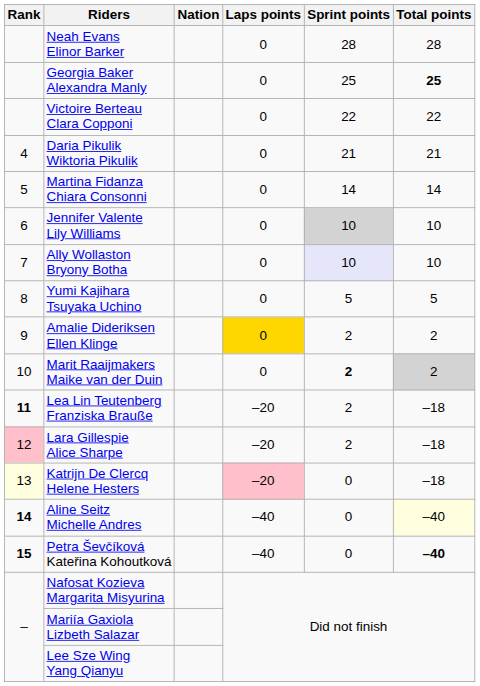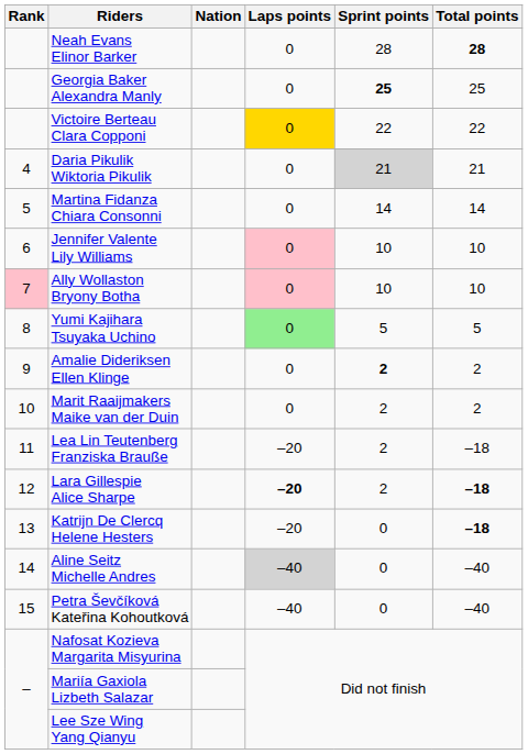Neah Evans Elinor Barker | Total points: normal -> bold
Georgia Baker Alexandra Manly | Sprint points: normal -> bold
Georgia Baker Alexandra Manly | Total points: bold -> normal
Victoire Berteau Clara Copponi | Laps points: no background -> gold background
Daria Pikulik Wiktoria Pikulik | Sprint points: no background -> lightgrey background
Jennifer Valente Lily Williams | Laps points: no background -> pink background
Jennifer Valente Lily Williams | Sprint points: lightgrey background -> no background
Ally Wollaston Bryony Botha | Rank: no background -> pink background
Ally Wollaston Bryony Botha | Laps points: no background -> pink background
Ally Wollaston Bryony Botha | Sprint points: lavender background -> no background
Yumi Kajihara Tsuyaka Uchino | Laps points: no background -> lightgreen background
Amalie Dideriksen Ellen Klinge | Laps points: gold background -> no background
Amalie Dideriksen Ellen Klinge | Sprint points: normal -> bold
Marit Raaijmakers Maike van der Duin | Sprint points: bold -> normal
Marit Raaijmakers Maike van der Duin | Total points: lightgrey background -> no background
Lea Lin Teutenberg Franziska Brauße | Rank: bold -> normal
Lara Gillespie Alice Sharpe | Rank: pink background -> no background
Lara Gillespie Alice Sharpe | Laps points: normal -> bold
Lara Gillespie Alice Sharpe | Total points: normal -> bold
Katrijn De Clercq Helene Hesters | Rank: lightyellow background -> no background
Katrijn De Clercq Helene Hesters | Laps points: pink background -> no background
Katrijn De Clercq Helene Hesters | Total points: normal -> bold
Aline Seitz Michelle Andres | Rank: bold -> normal
Aline Seitz Michelle Andres | Laps points: no background -> lightgrey background
Aline Seitz Michelle Andres | Total points: lightyellow background -> no background
Petra Ševčíková Kateřina Kohoutková | Rank: bold -> normal
Petra Ševčíková Kateřina Kohoutková | Total points: bold -> normal
